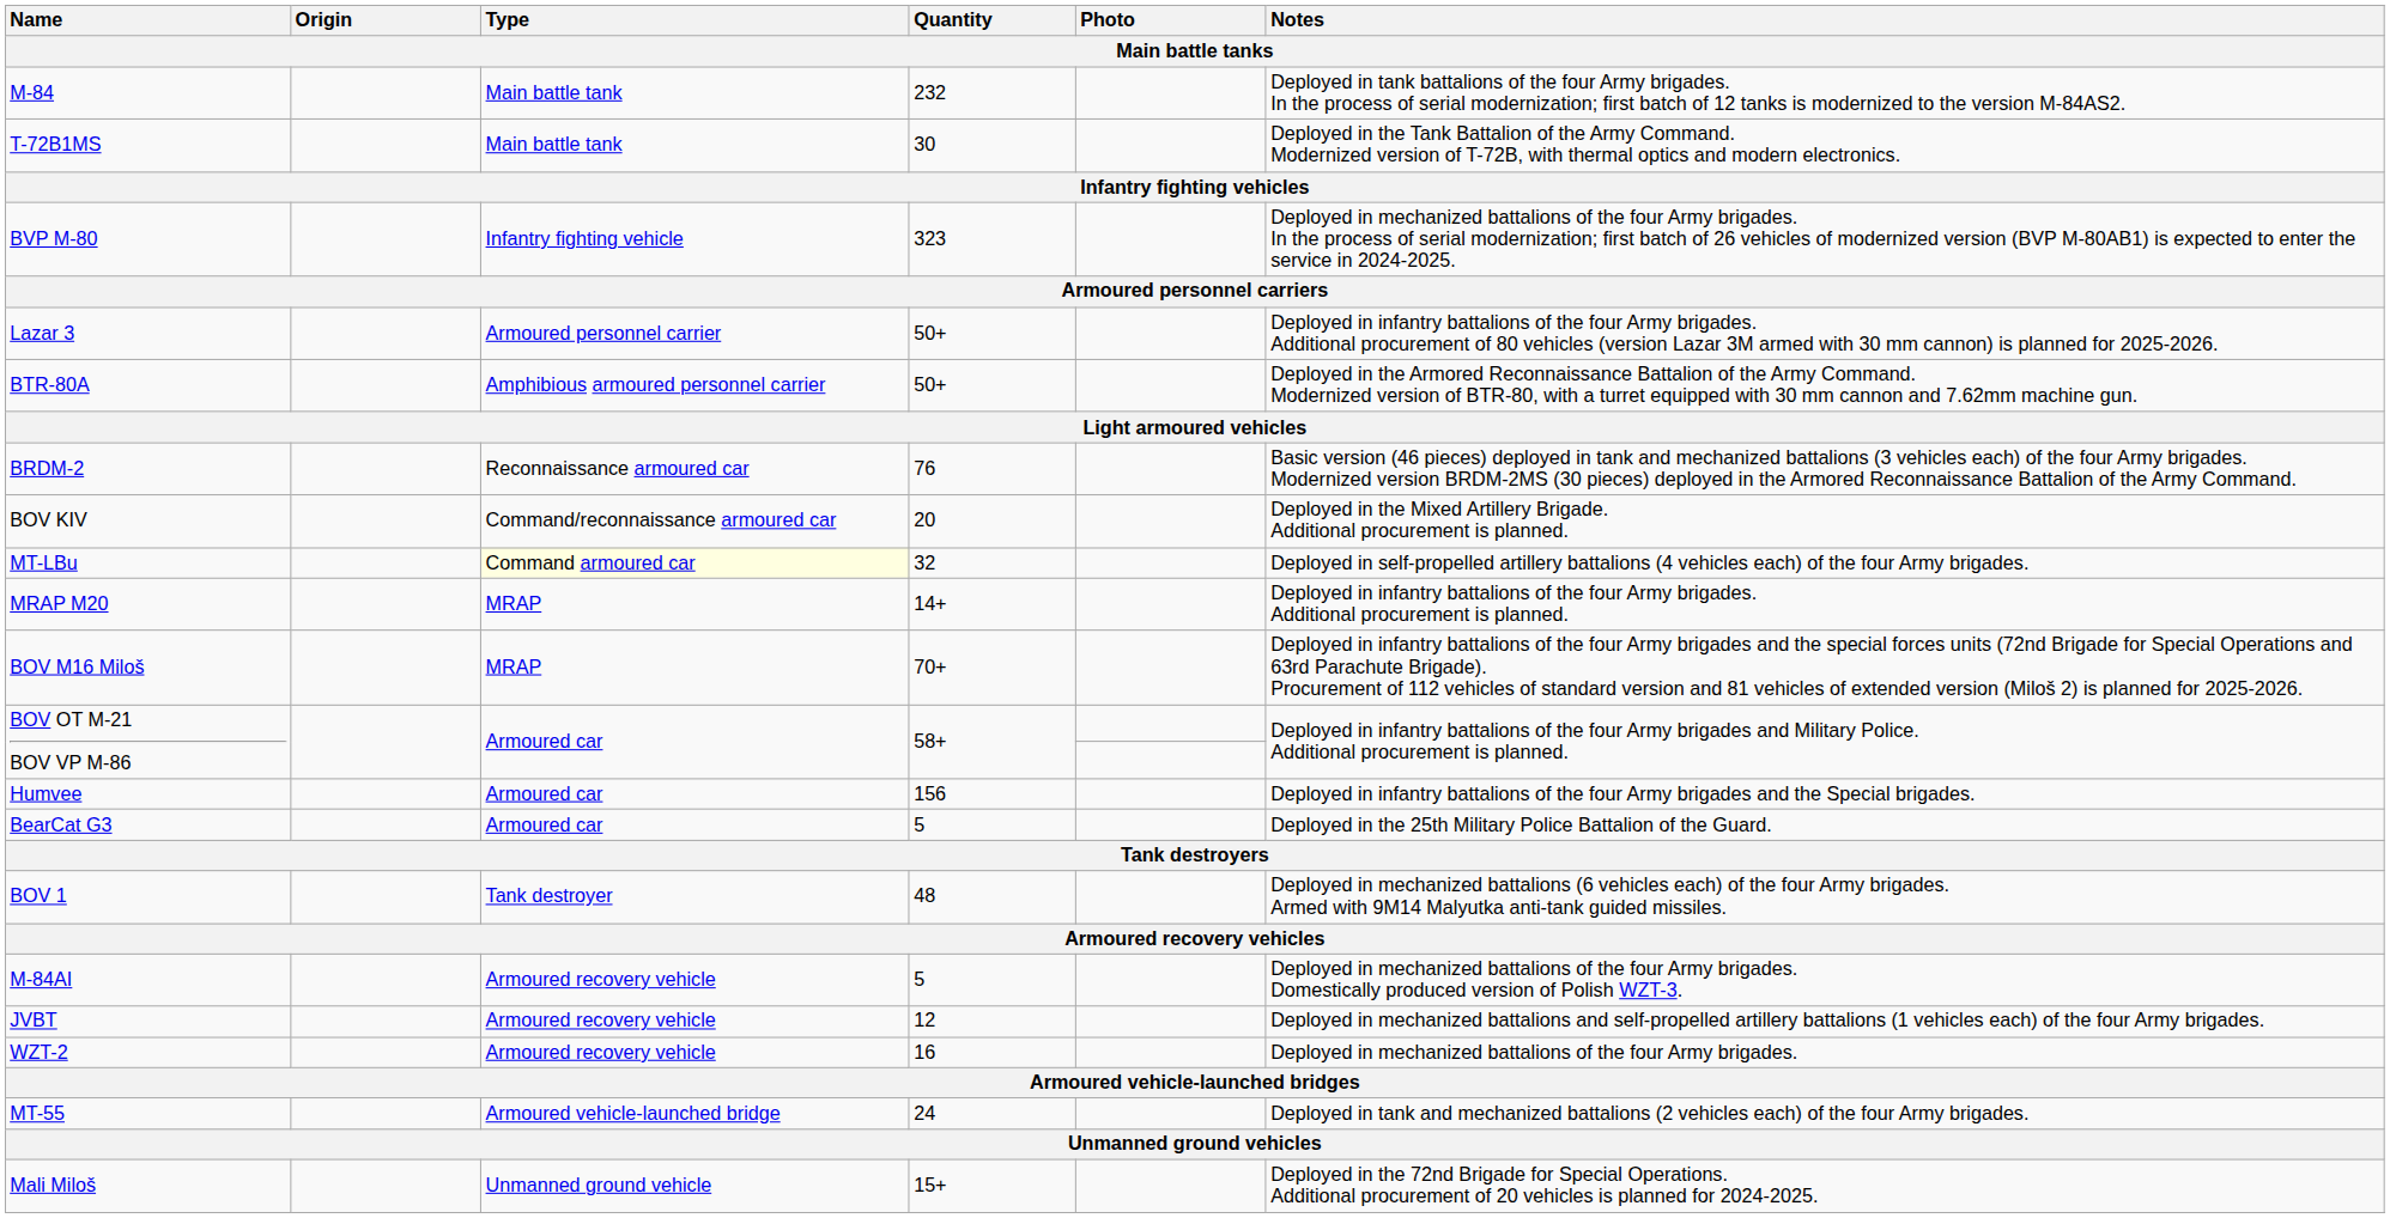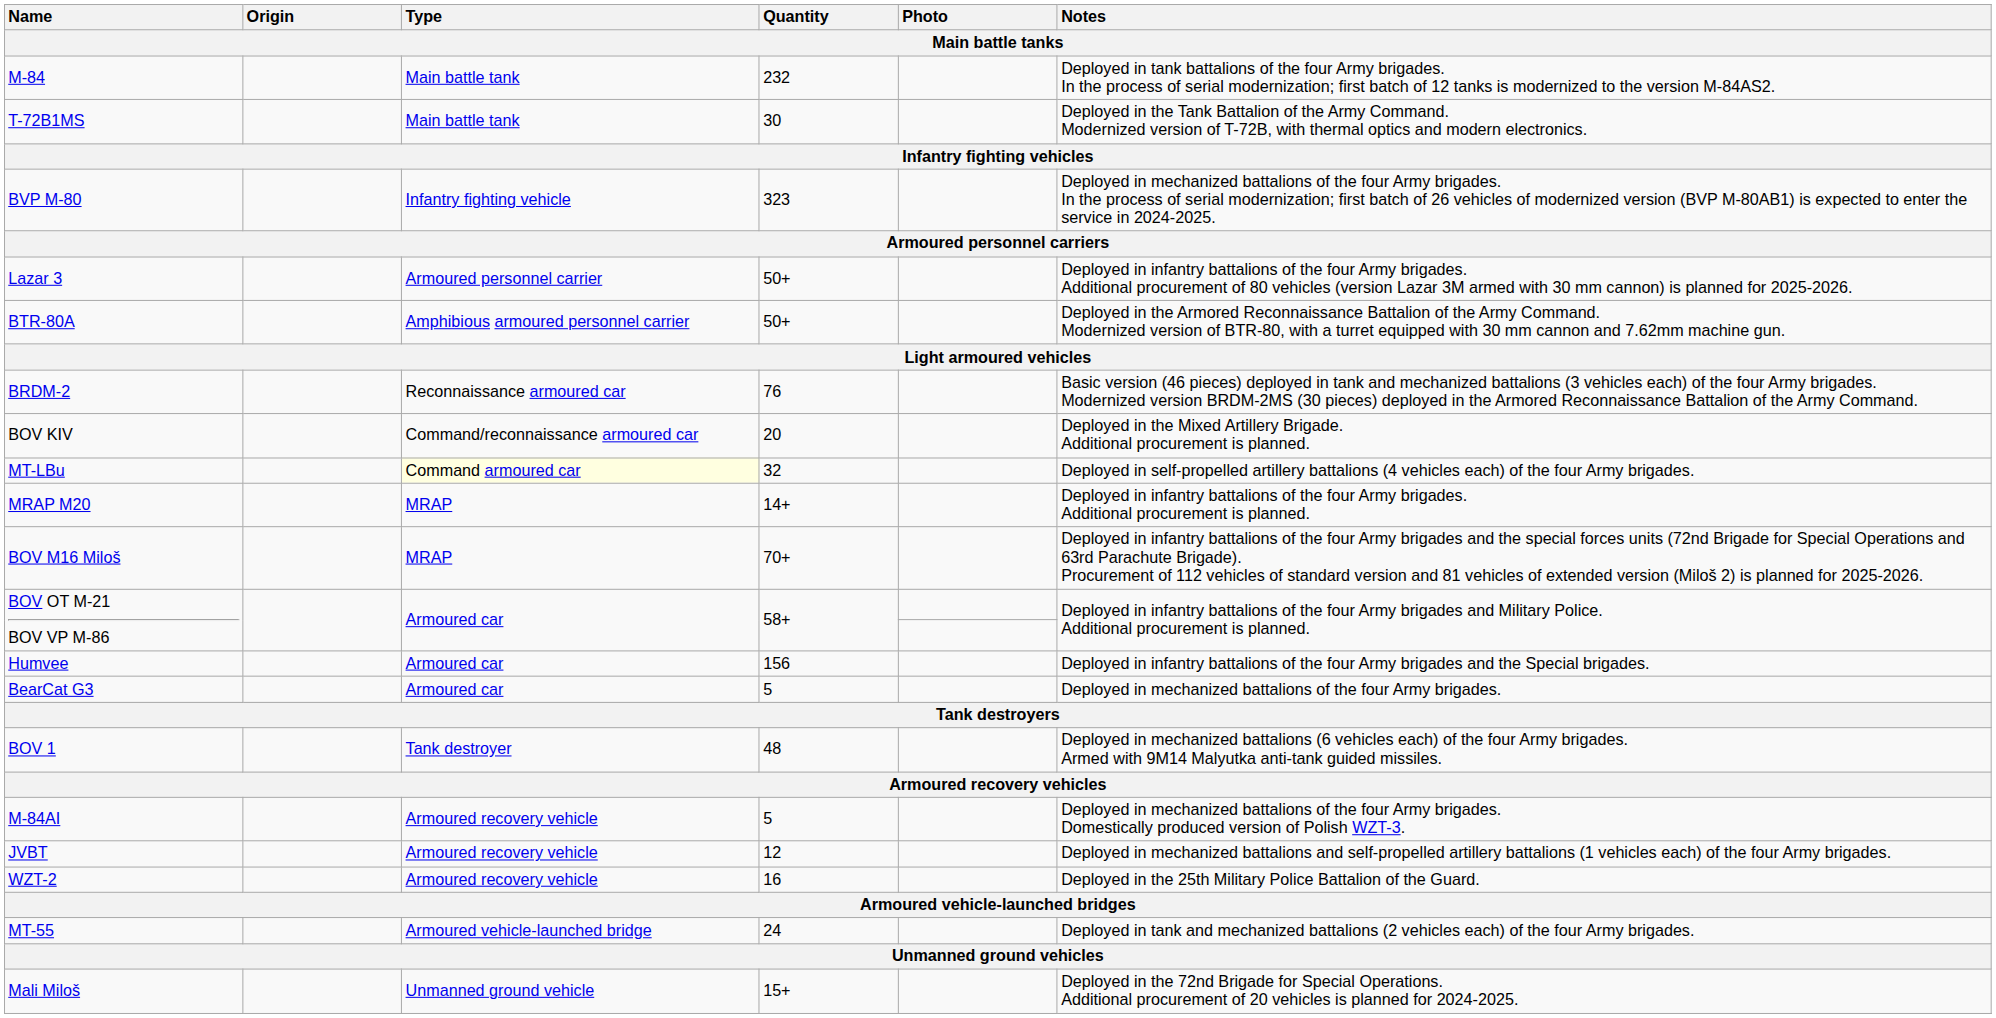BearCat G3 | Notes: Deployed in the 25th Military Police Battalion of the Guard. -> Deployed in mechanized battalions of the four Army brigades.
WZT-2 | Notes: Deployed in mechanized battalions of the four Army brigades. -> Deployed in the 25th Military Police Battalion of the Guard.
